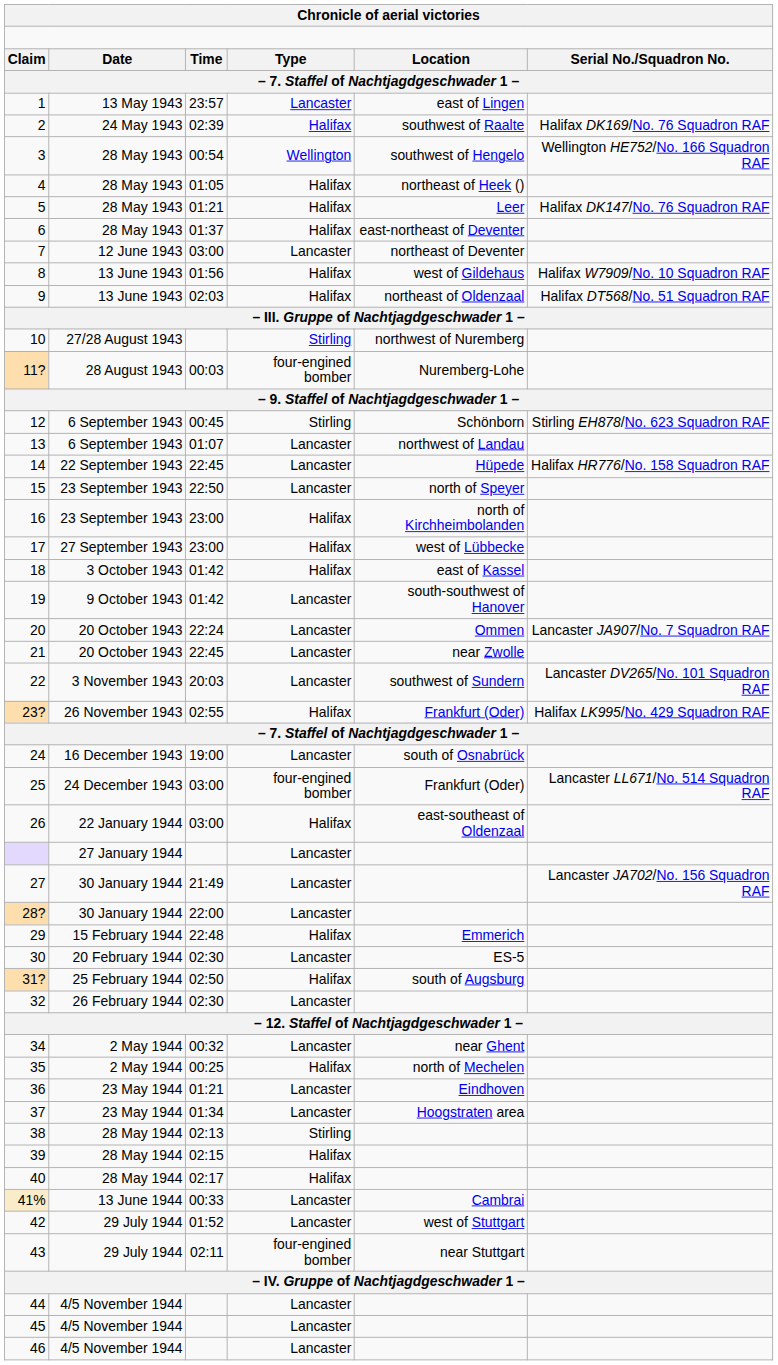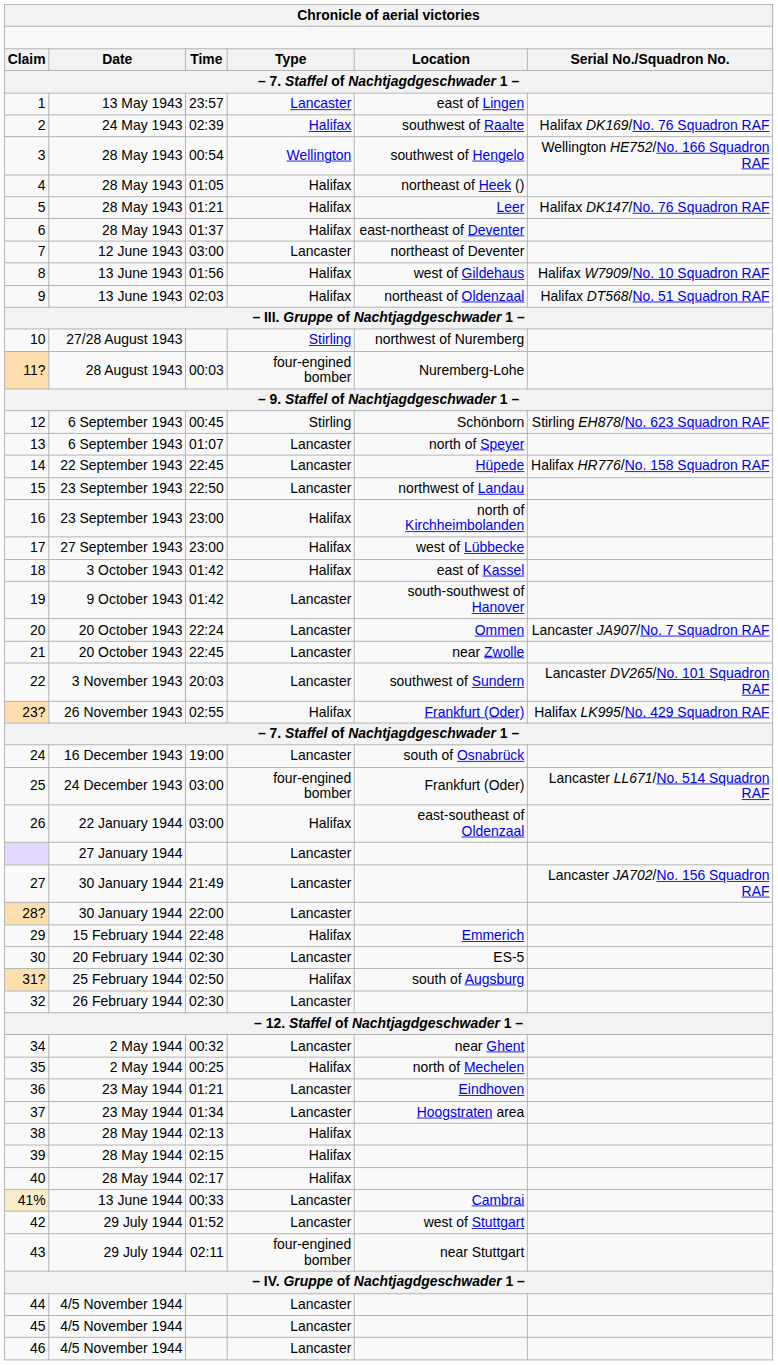13 | column 5: northwest of Landau -> north of Speyer
15 | column 5: north of Speyer -> northwest of Landau
38 | column 4: Stirling -> Halifax
